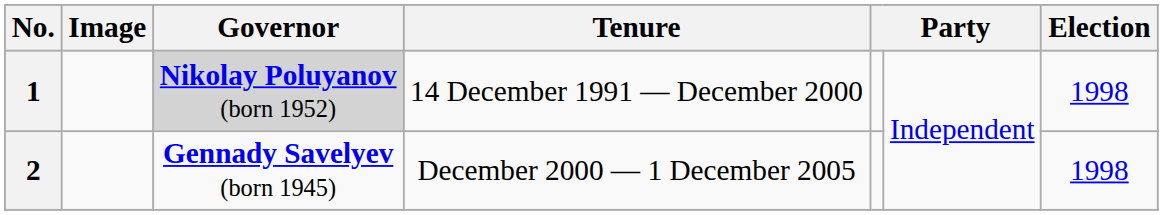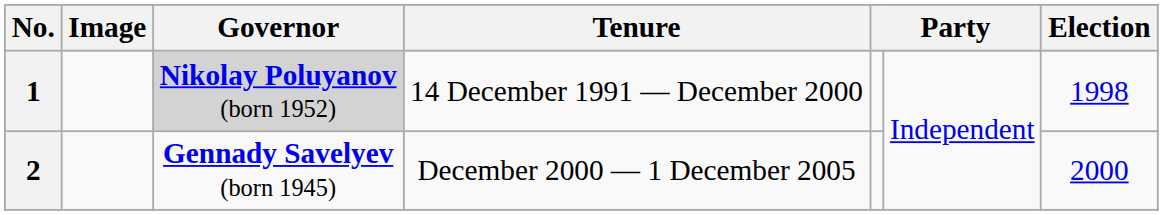2 | Election: 1998 -> 2000
